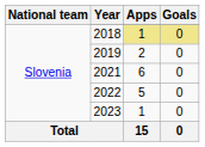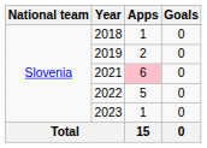2018 | Apps: khaki background -> no background
2018 | Goals: khaki background -> no background
2021 | Apps: no background -> pink background
